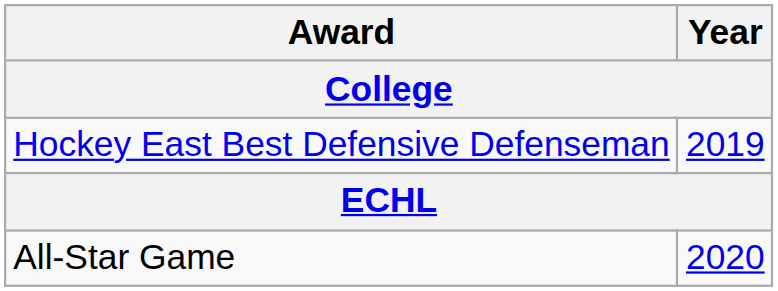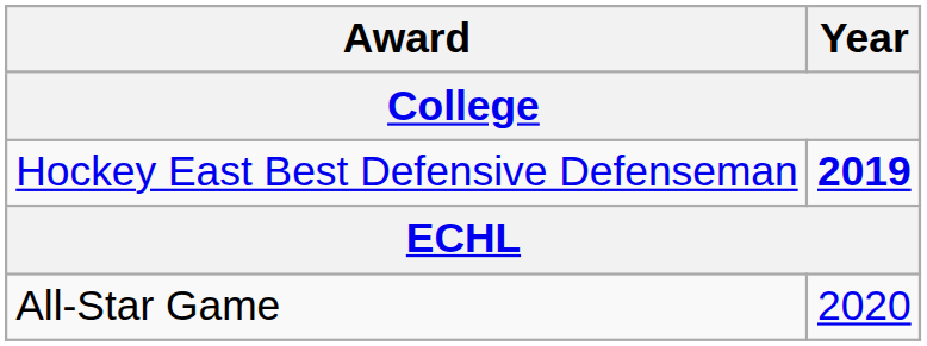Hockey East Best Defensive Defenseman | Year: normal -> bold
